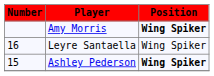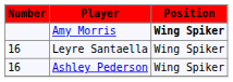Ashley Pederson | Number: 15 -> 16
Ashley Pederson | Position: bold -> normal
